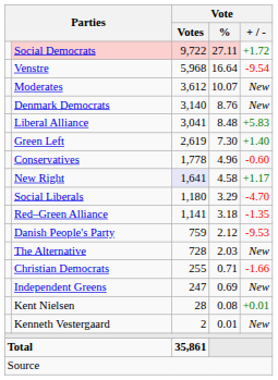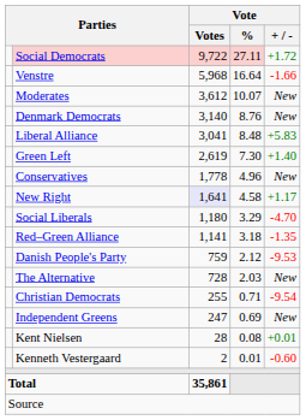Venstre | Vote / + / -: -9.54 -> -1.66
Conservatives | Vote / + / -: -0.60 -> New
Christian Democrats | Vote / + / -: -1.66 -> -9.54
Kenneth Vestergaard | Vote / + / -: New -> -0.60
